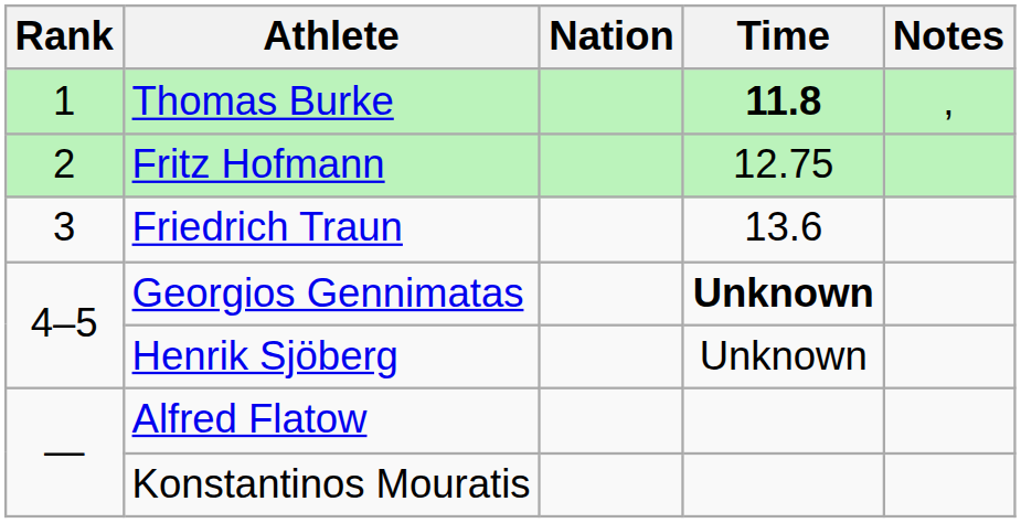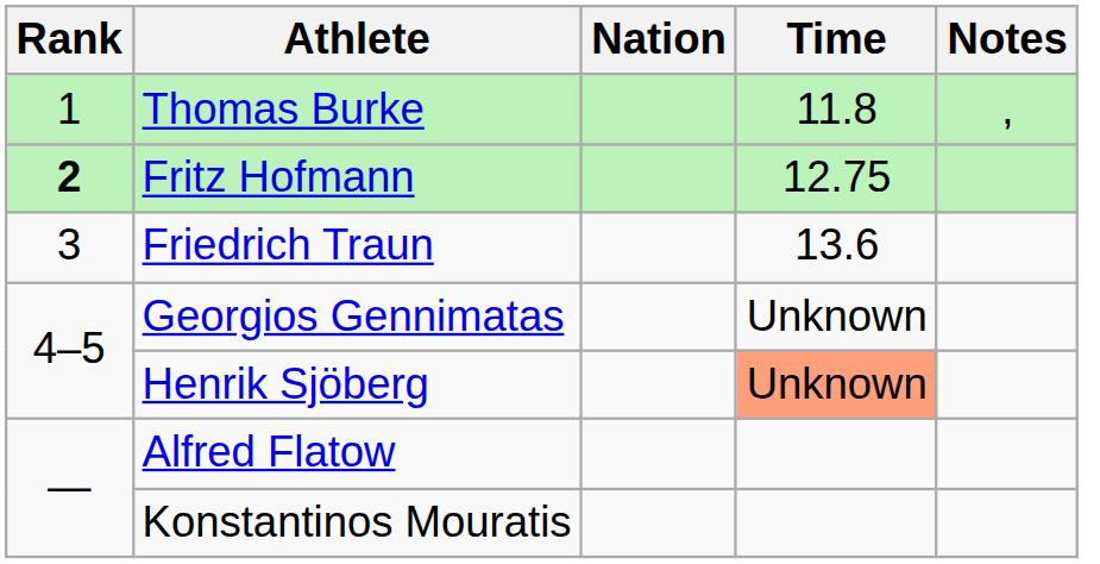Thomas Burke | Time: bold -> normal
Fritz Hofmann | Rank: normal -> bold
Georgios Gennimatas | Time: bold -> normal
Henrik Sjöberg | Time: no background -> lightsalmon background
